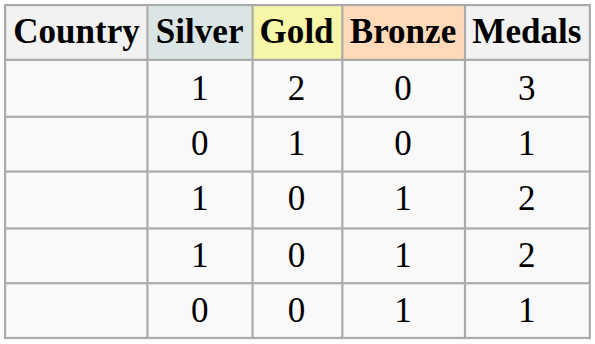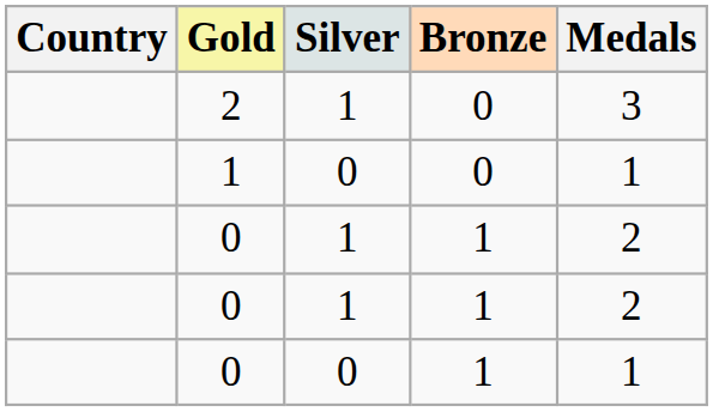columns swapped: Gold <-> Silver
